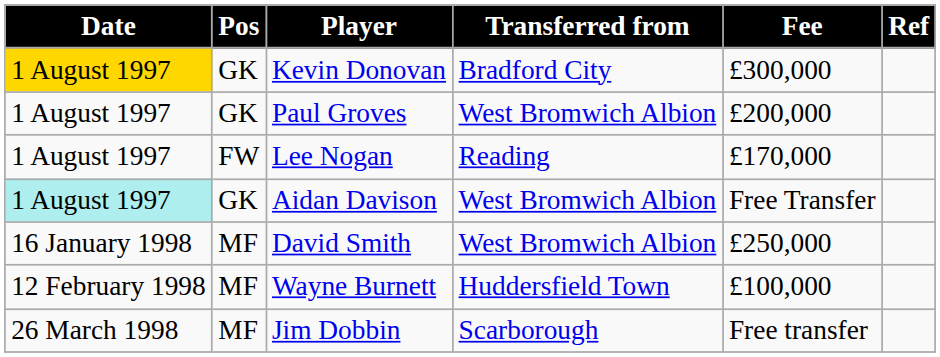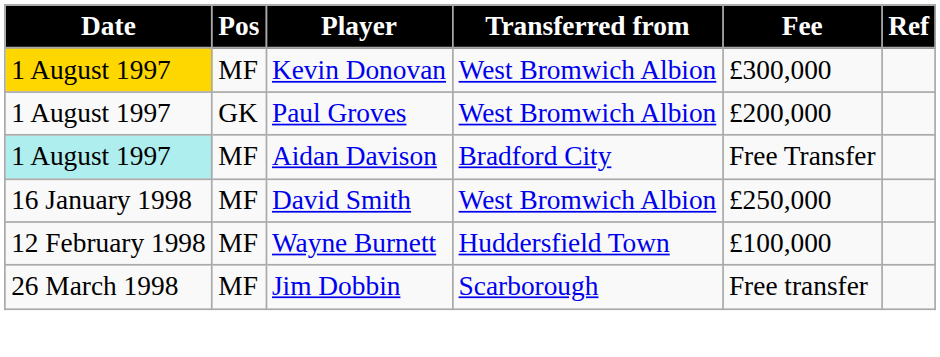Kevin Donovan | Pos: GK -> MF
Kevin Donovan | Transferred from: Bradford City -> West Bromwich Albion
- row: 1 August 1997 | FW | Lee Nogan | Reading | £170,000
Aidan Davison | Pos: GK -> MF
Aidan Davison | Transferred from: West Bromwich Albion -> Bradford City
